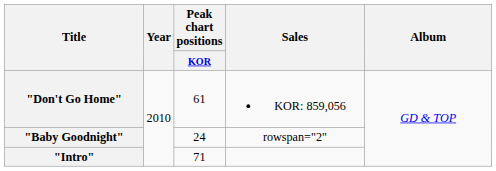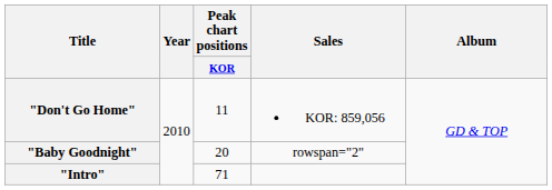"Don't Go Home" | Peak chart positions / KOR: 61 -> 11
"Baby Goodnight" | Peak chart positions / KOR: 24 -> 20
